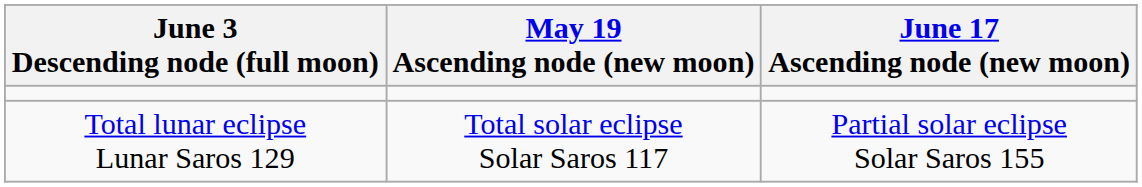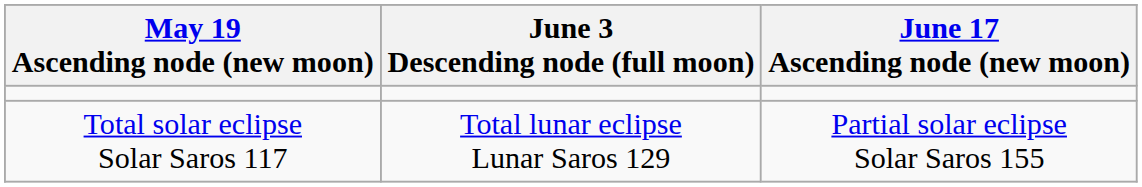columns swapped: May 19 Ascending node (new moon) <-> June 3 Descending node (full moon)
